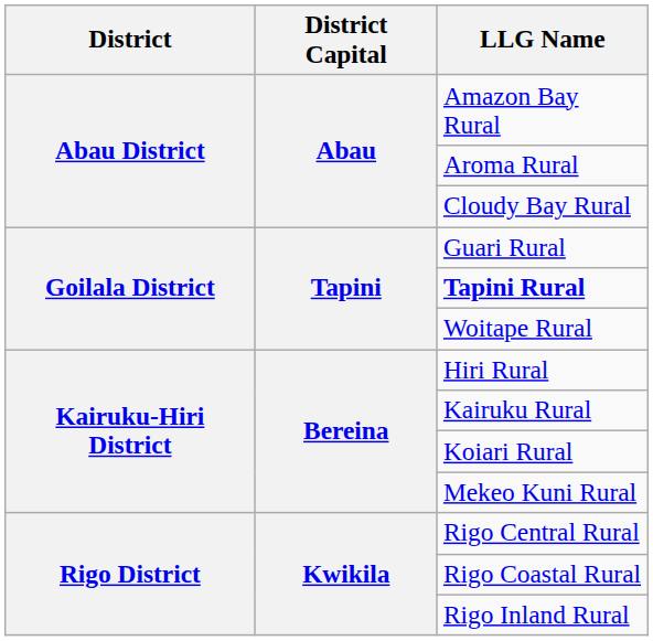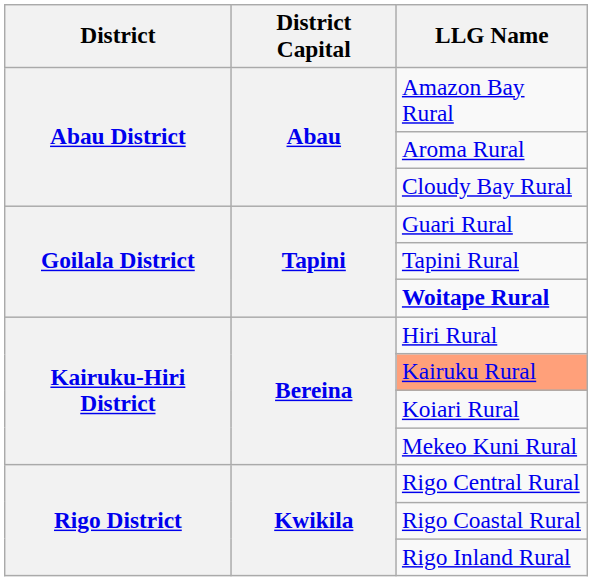Tapini Rural | LLG Name: bold -> normal
Woitape Rural | LLG Name: normal -> bold
Kairuku Rural | LLG Name: no background -> lightsalmon background
